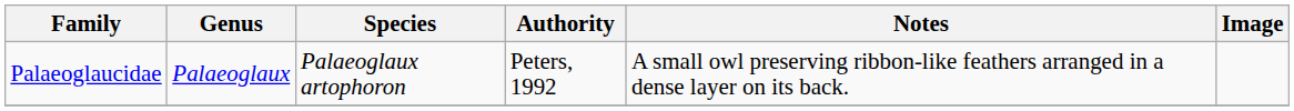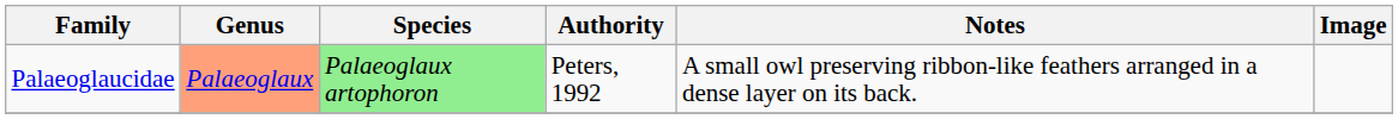Palaeoglaucidae | Genus: no background -> lightsalmon background
Palaeoglaucidae | Species: no background -> lightgreen background
